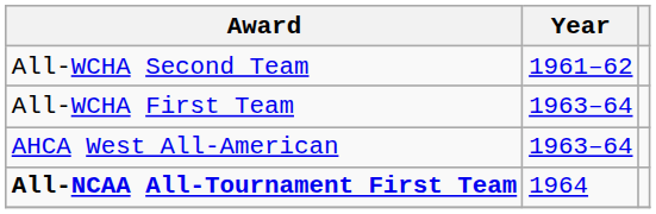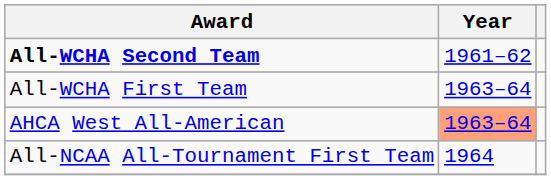row 2 | Award: normal -> bold
row 4 | Year: no background -> lightsalmon background
row 5 | Award: bold -> normal
